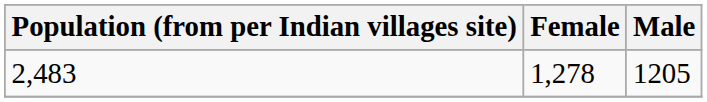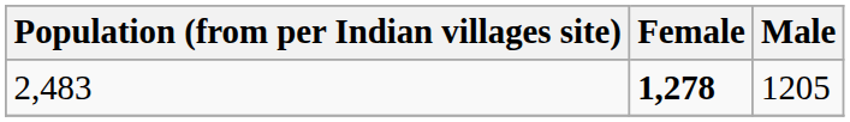2,483 | Female: normal -> bold
